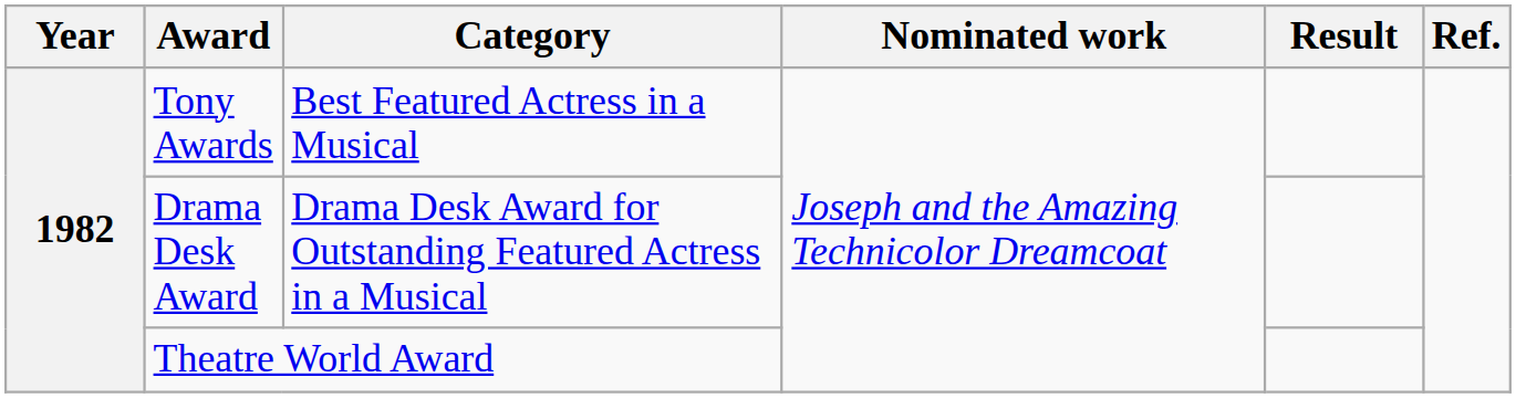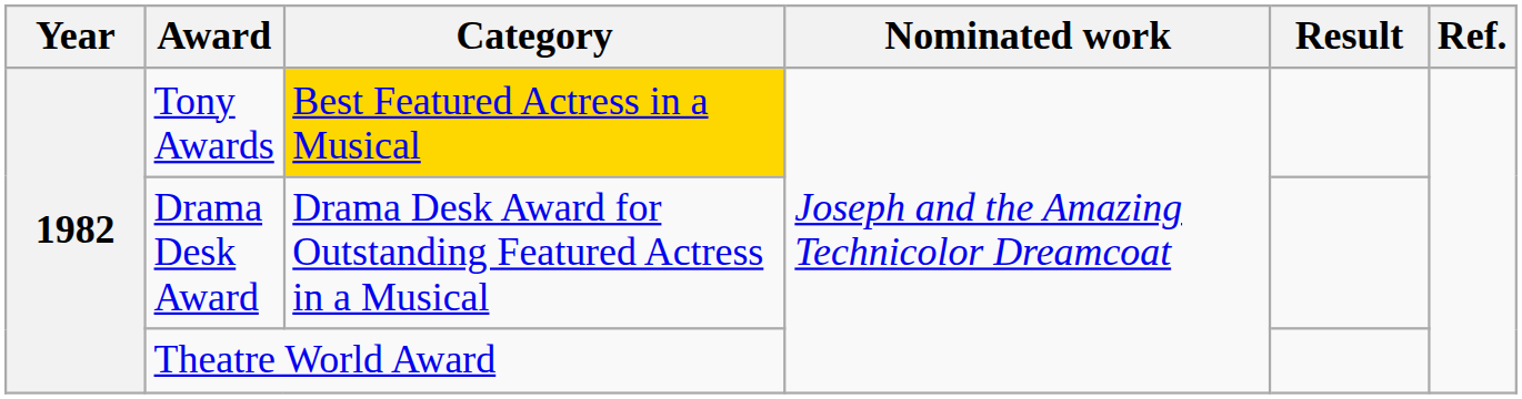Tony Awards | Category: no background -> gold background
